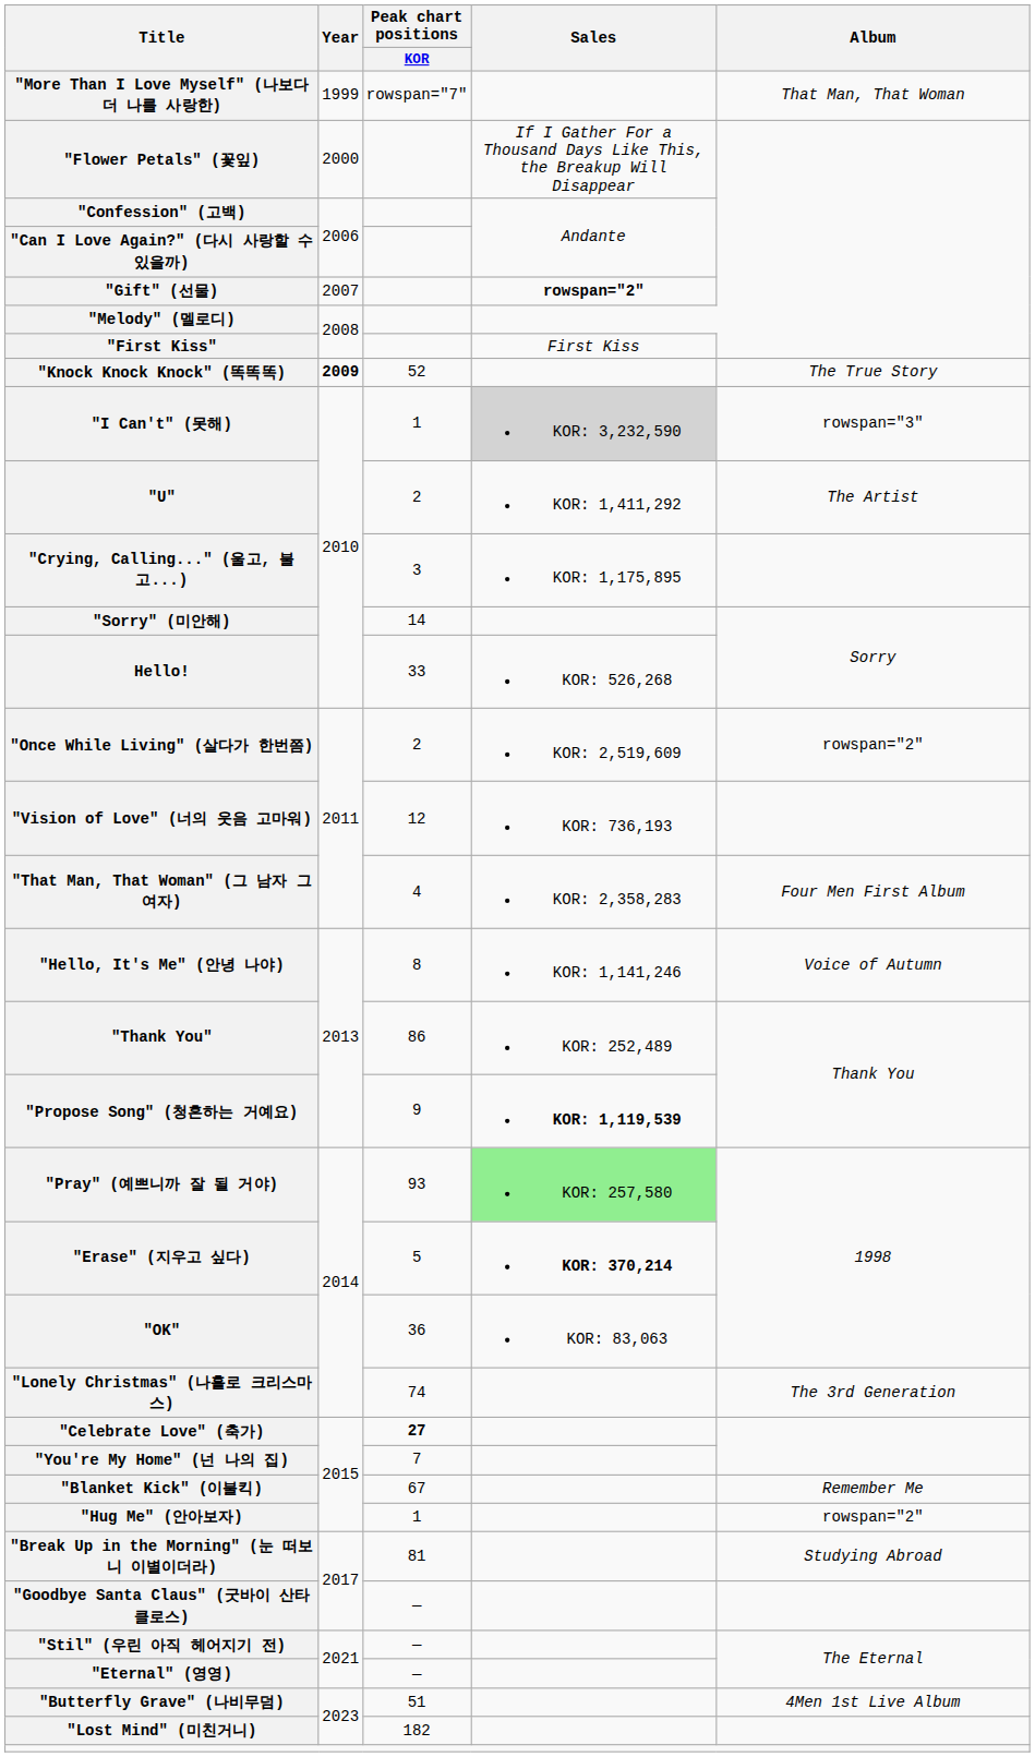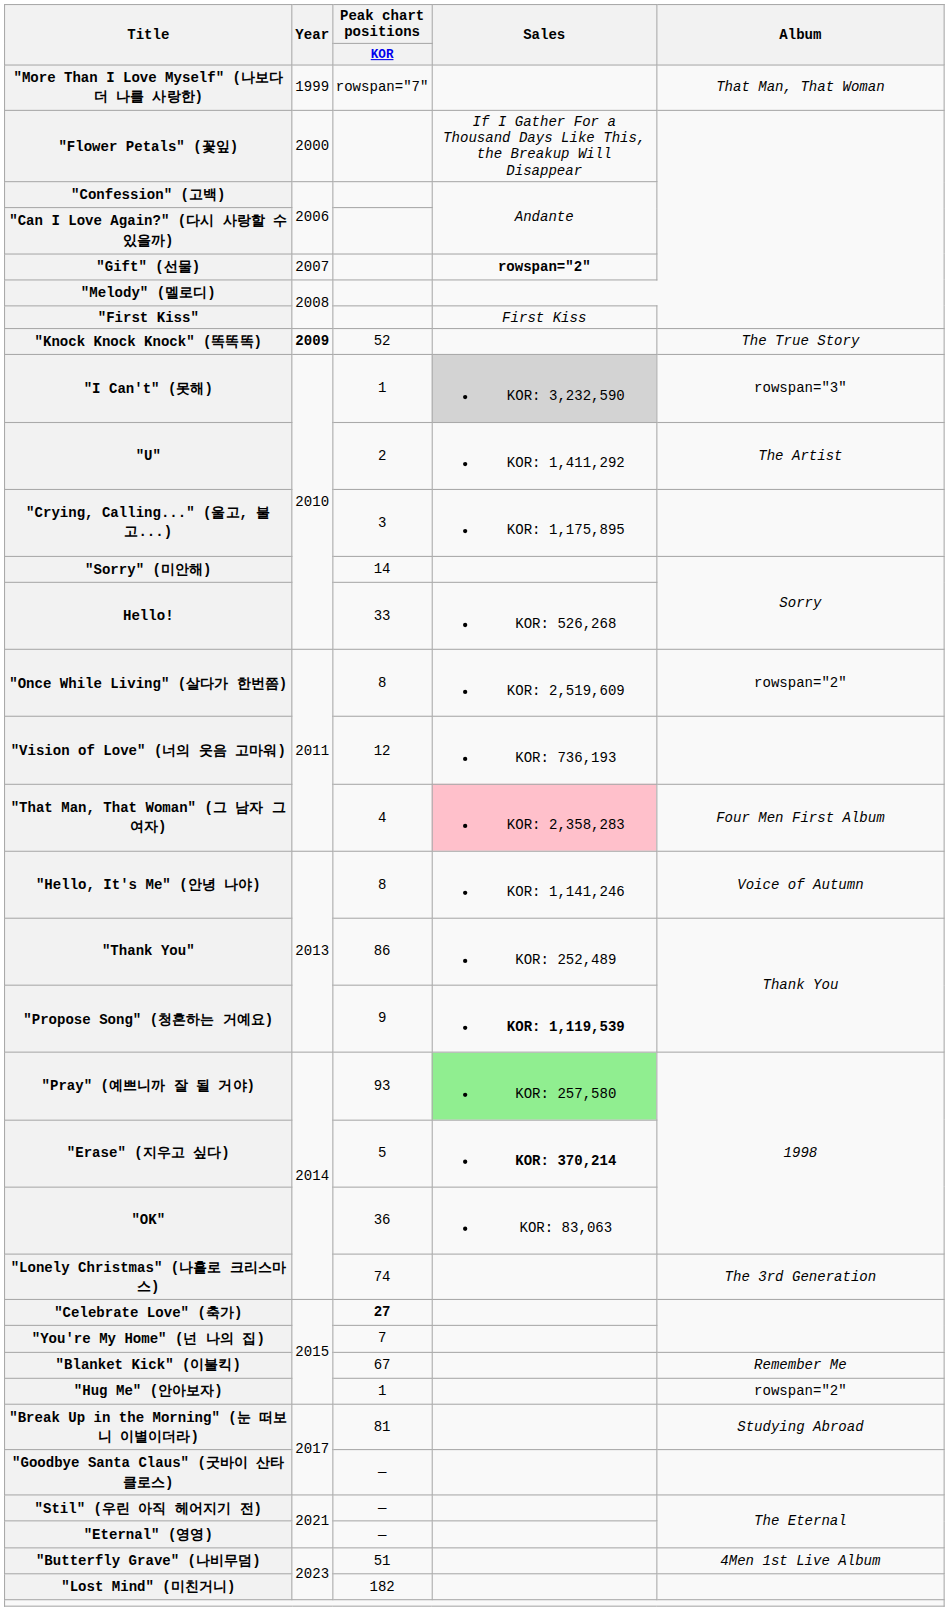"Once While Living" (살다가 한번쯤) | Peak chart positions / KOR: 2 -> 8
"That Man, That Woman" (그 남자 그 여자) | Sales: no background -> pink background
